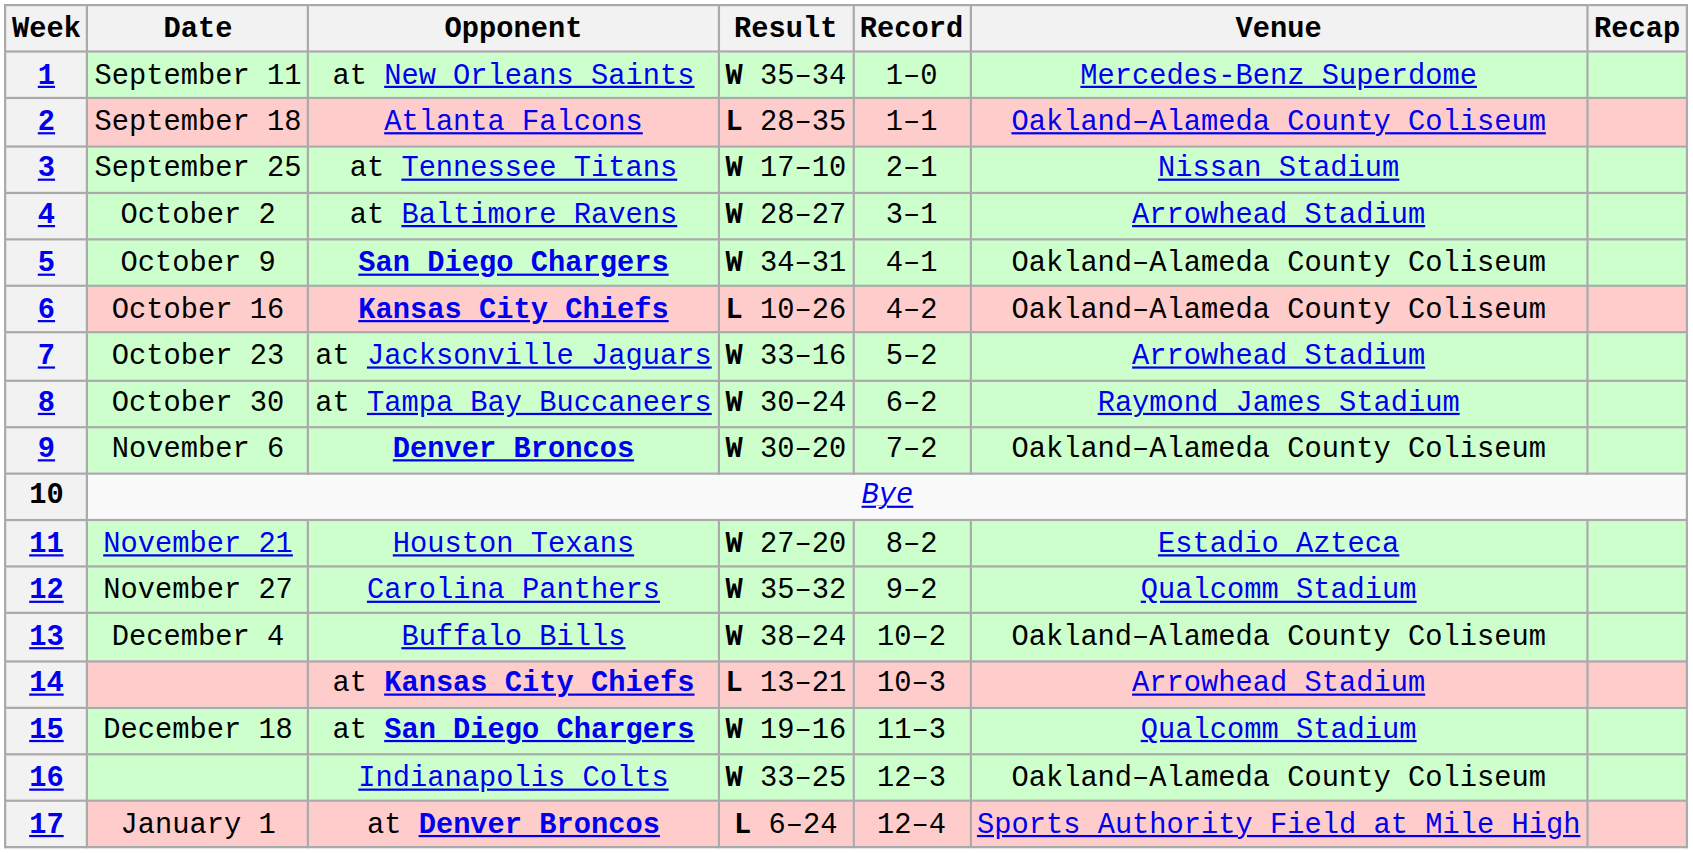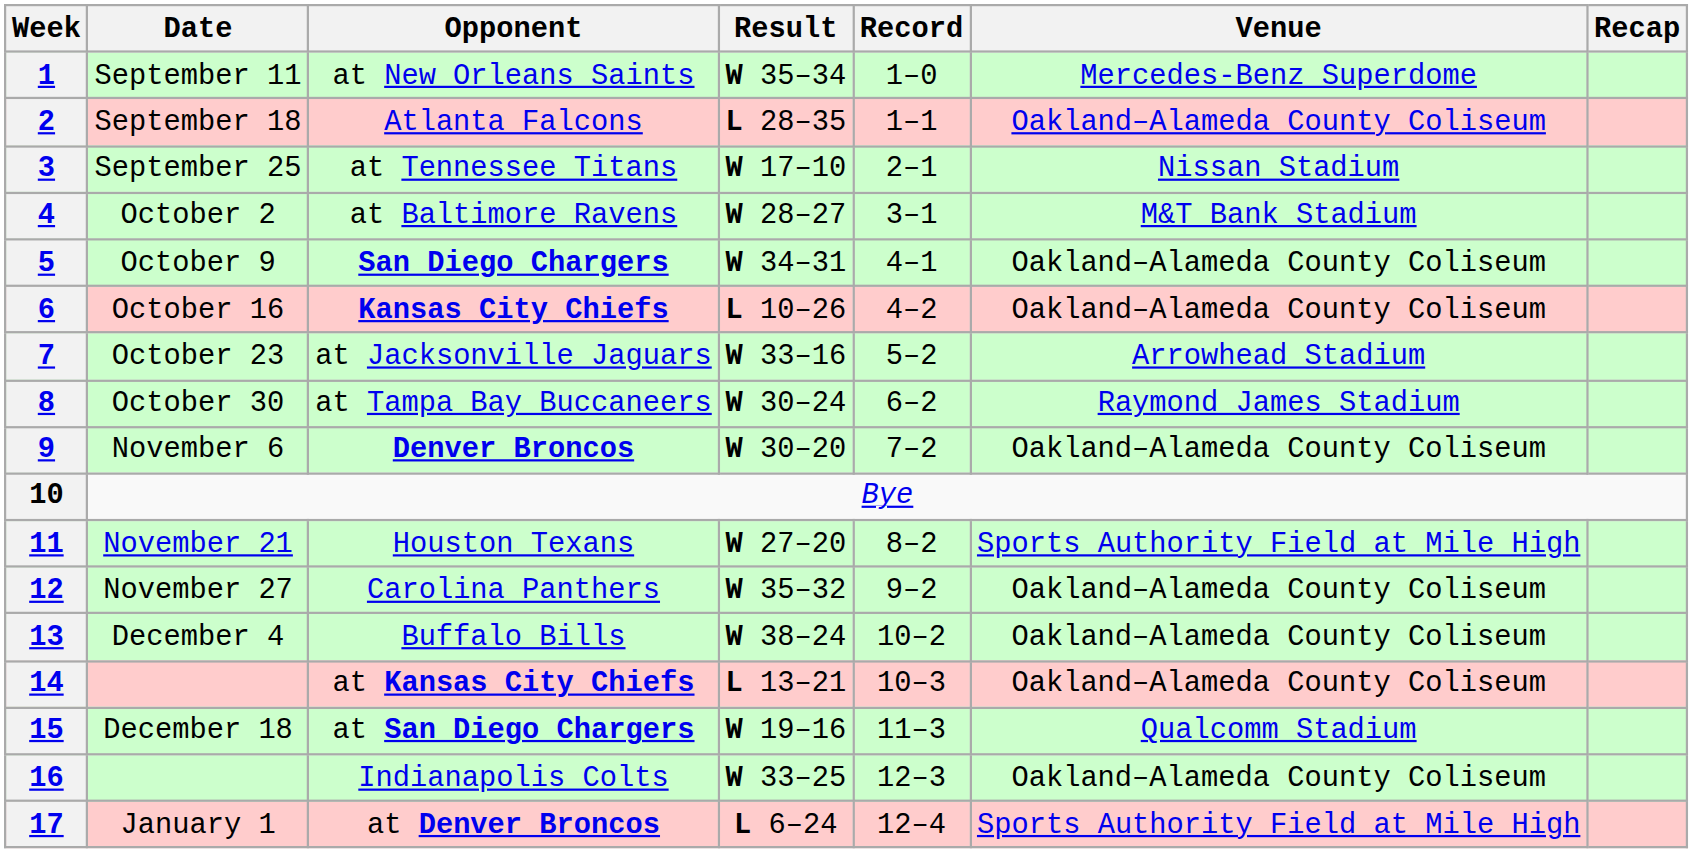4 | Venue: Arrowhead Stadium -> M&T Bank Stadium
11 | Venue: Estadio Azteca -> Sports Authority Field at Mile High
12 | Venue: Qualcomm Stadium -> Oakland–Alameda County Coliseum
14 | Venue: Arrowhead Stadium -> Oakland–Alameda County Coliseum
